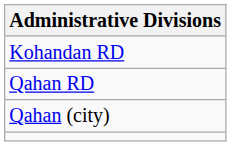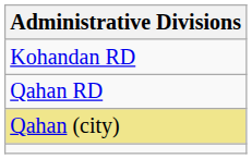row 4 | column 1: no background -> khaki background
